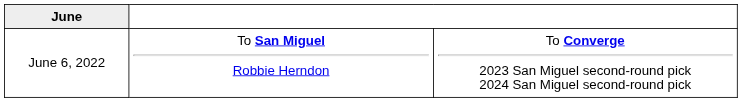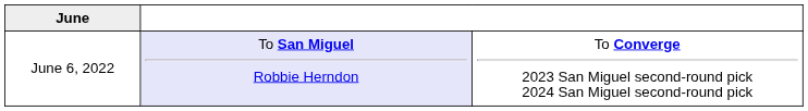June 6, 2022 | column 2: no background -> lavender background
